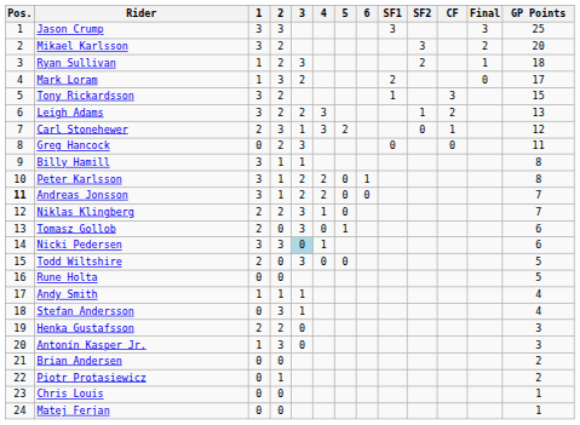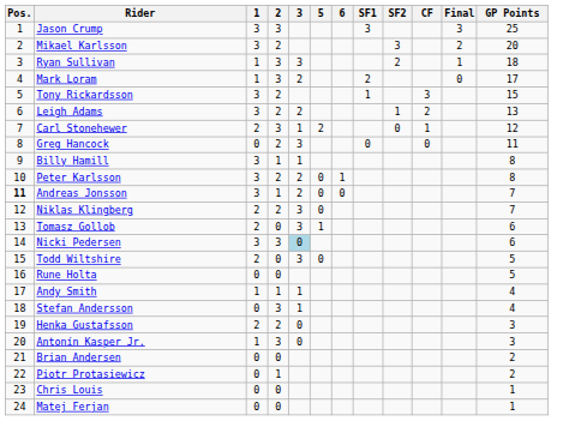- column: 4 | 3 | 3 | 2 | 2 | 1 | 0 | 1 | 0
Ryan Sullivan | 2: 2 -> 3
Peter Karlsson | 2: 1 -> 2
